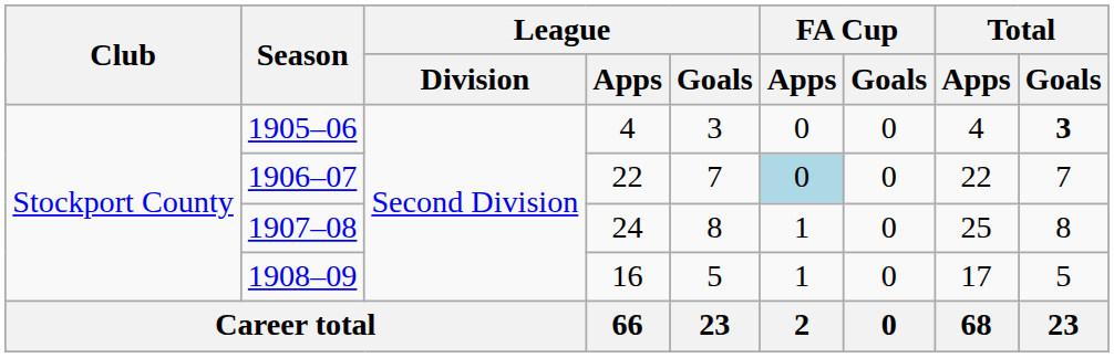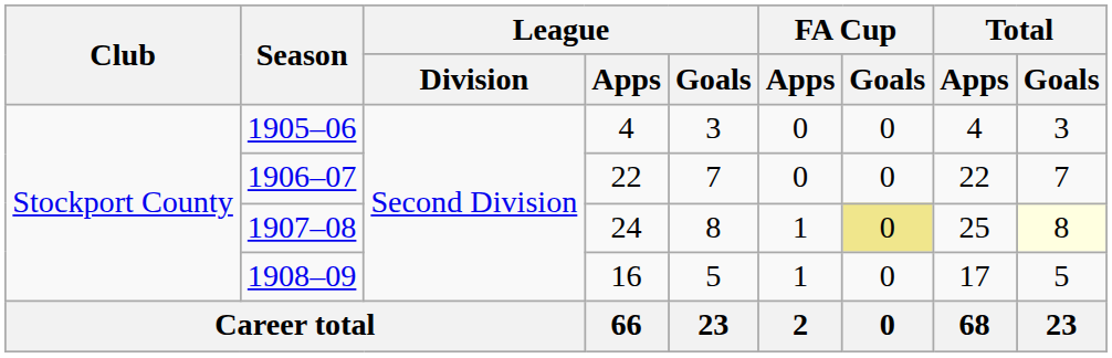1905–06 | Total / Goals: bold -> normal
1906–07 | FA Cup / Apps: lightblue background -> no background
1907–08 | FA Cup / Goals: no background -> khaki background
1907–08 | Total / Goals: no background -> lightyellow background
